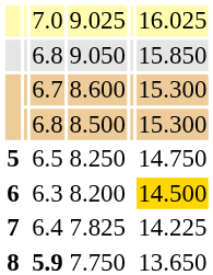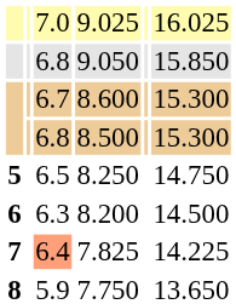8.200 | column 4: gold background -> no background
7.825 | column 2: no background -> lightsalmon background
7.750 | column 2: bold -> normal
